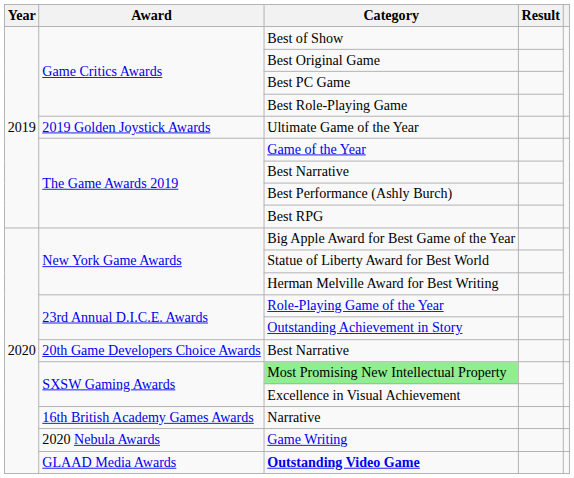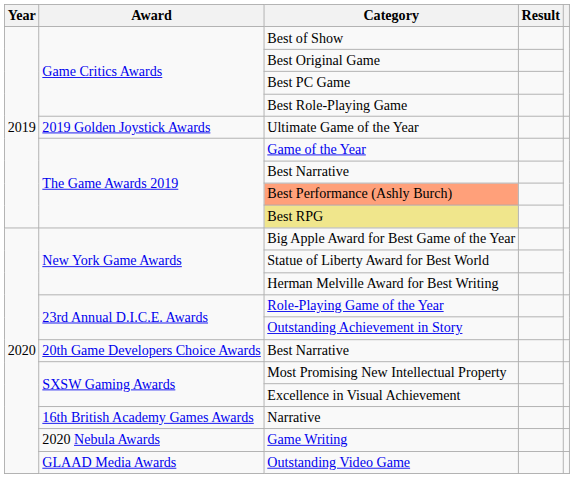Best Performance (Ashly Burch) | Category: no background -> lightsalmon background
Best RPG | Category: no background -> khaki background
Most Promising New Intellectual Property | Category: lightgreen background -> no background
Outstanding Video Game | Category: bold -> normal
